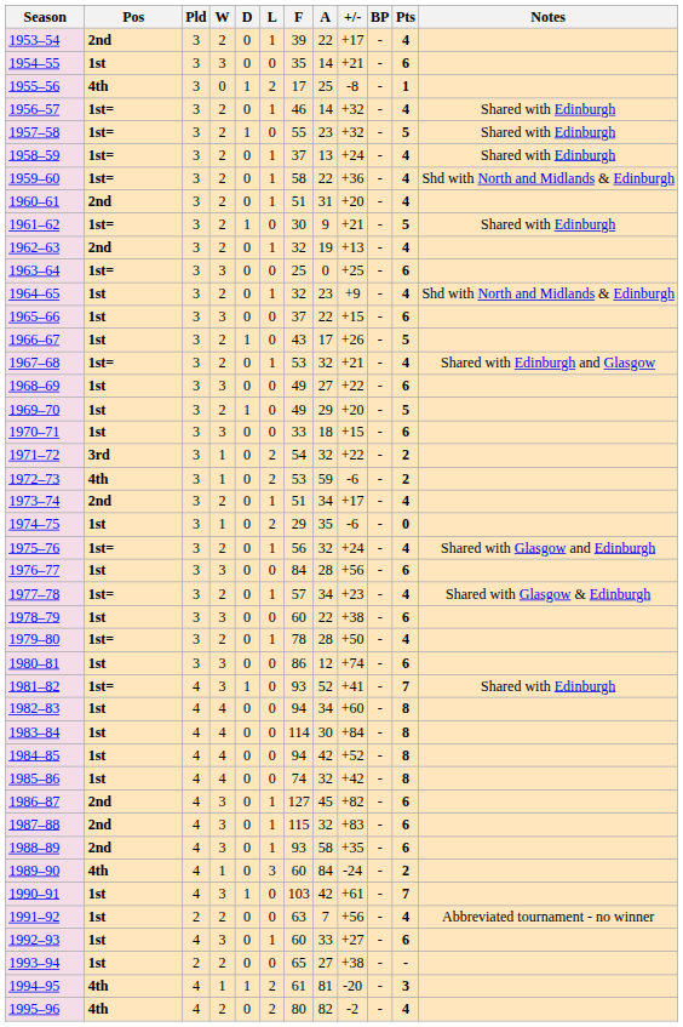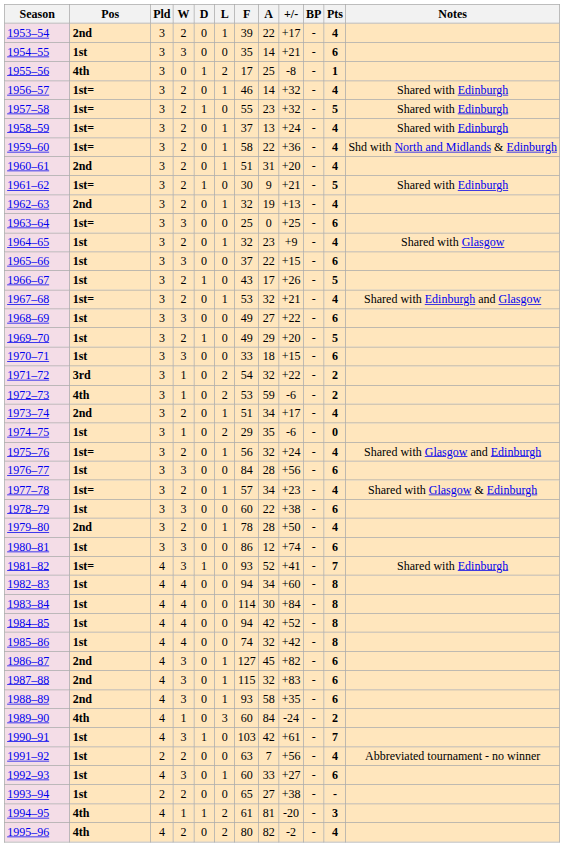1964–65 | Notes: Shd with North and Midlands & Edinburgh -> Shared with Glasgow
1979–80 | Pos: 1st= -> 2nd
